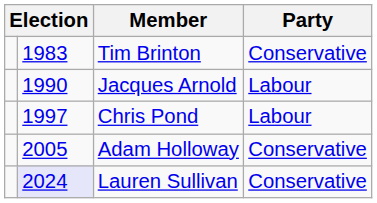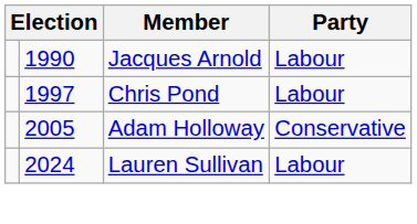- row: 1983 | Tim Brinton | Conservative
Lauren Sullivan | column 2: lavender background -> no background
Lauren Sullivan | Party: Conservative -> Labour
